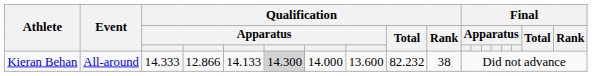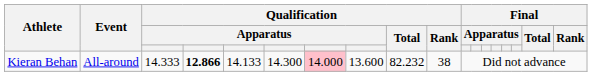row 4 | column 4: normal -> bold
row 4 | column 6: lightgrey background -> no background
row 4 | column 7: no background -> pink background
